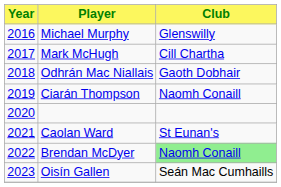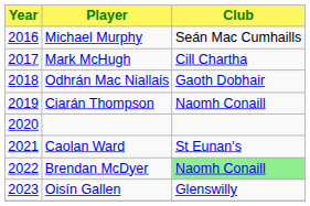Michael Murphy | Club: Glenswilly -> Seán Mac Cumhaills
Oisín Gallen | Club: Seán Mac Cumhaills -> Glenswilly
